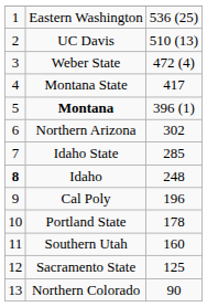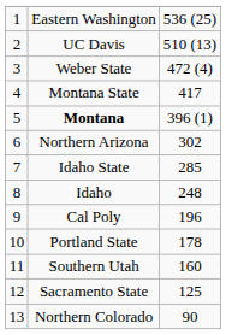Idaho | column 1: bold -> normal
